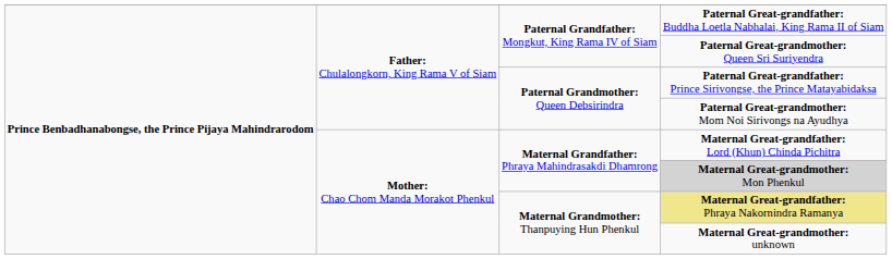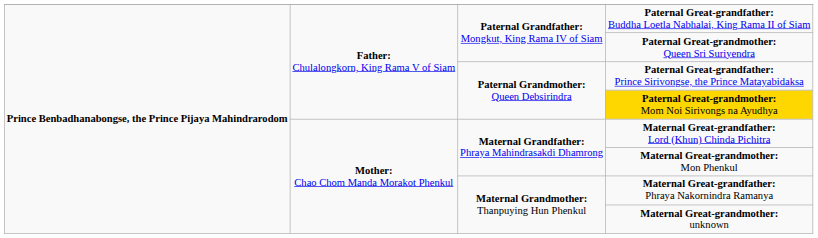Paternal Great-grandmother: Mom Noi Sirivongs na Ayudhya | column 4: no background -> gold background
Maternal Great-grandmother: Mon Phenkul | column 4: lightgrey background -> no background
Maternal Great-grandfather: Phraya Nakornindra Ramanya | column 4: khaki background -> no background
